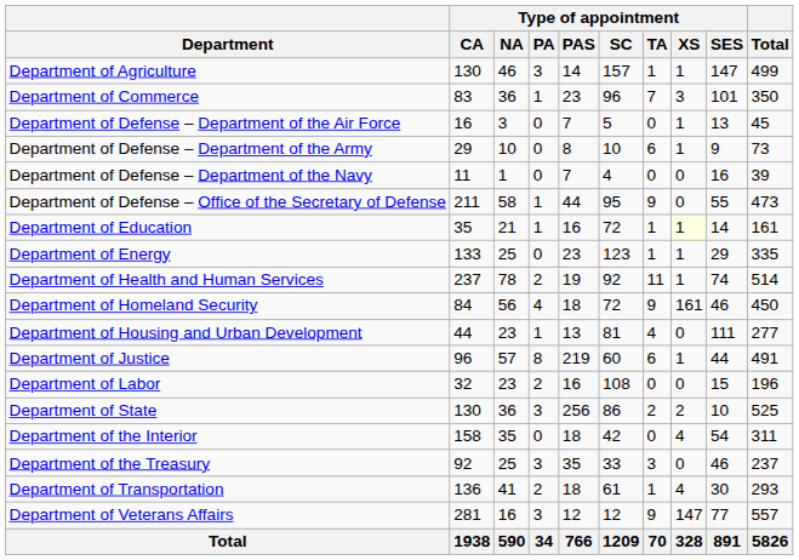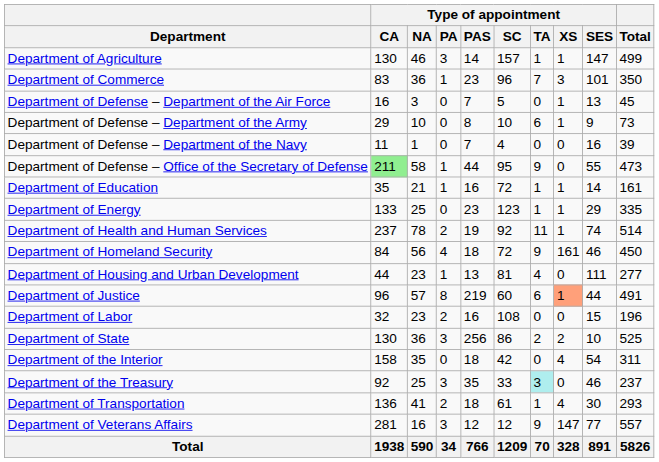Department of Defense – Office of the Secretary of Defense | Type of appointment / CA: no background -> lightgreen background
Department of Education | Type of appointment / XS: lightyellow background -> no background
Department of Justice | Type of appointment / XS: no background -> lightsalmon background
Department of the Treasury | Type of appointment / TA: no background -> paleturquoise background
